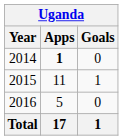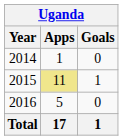2014 | Apps: bold -> normal
2015 | Apps: no background -> khaki background
